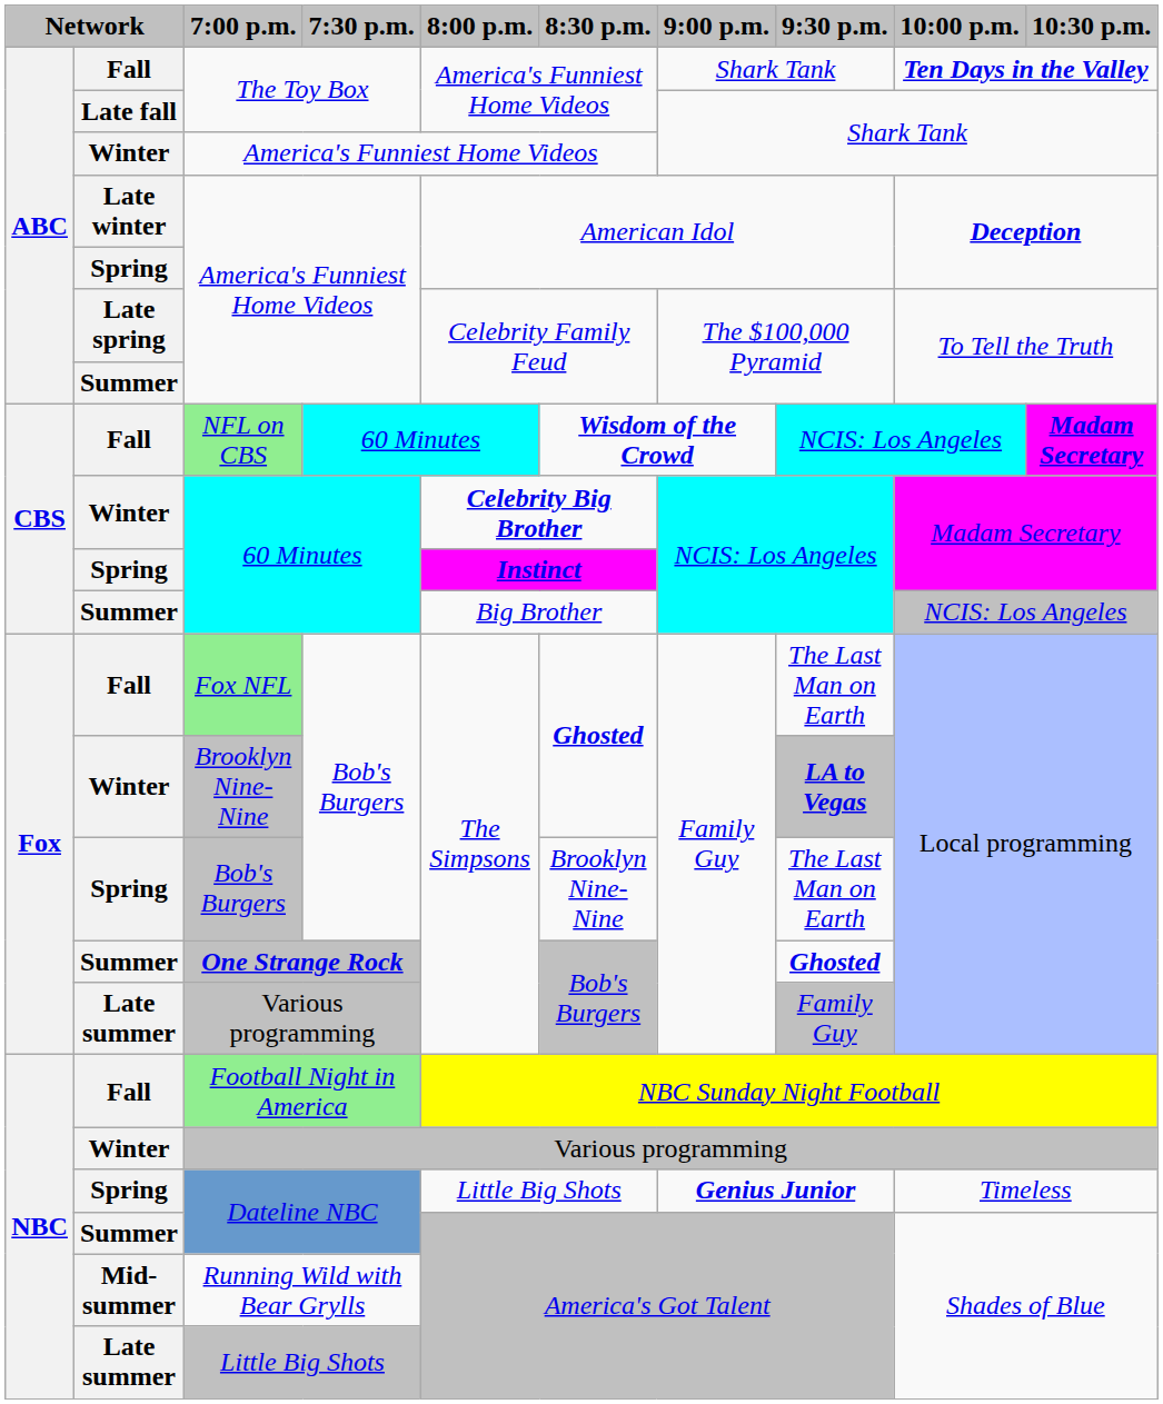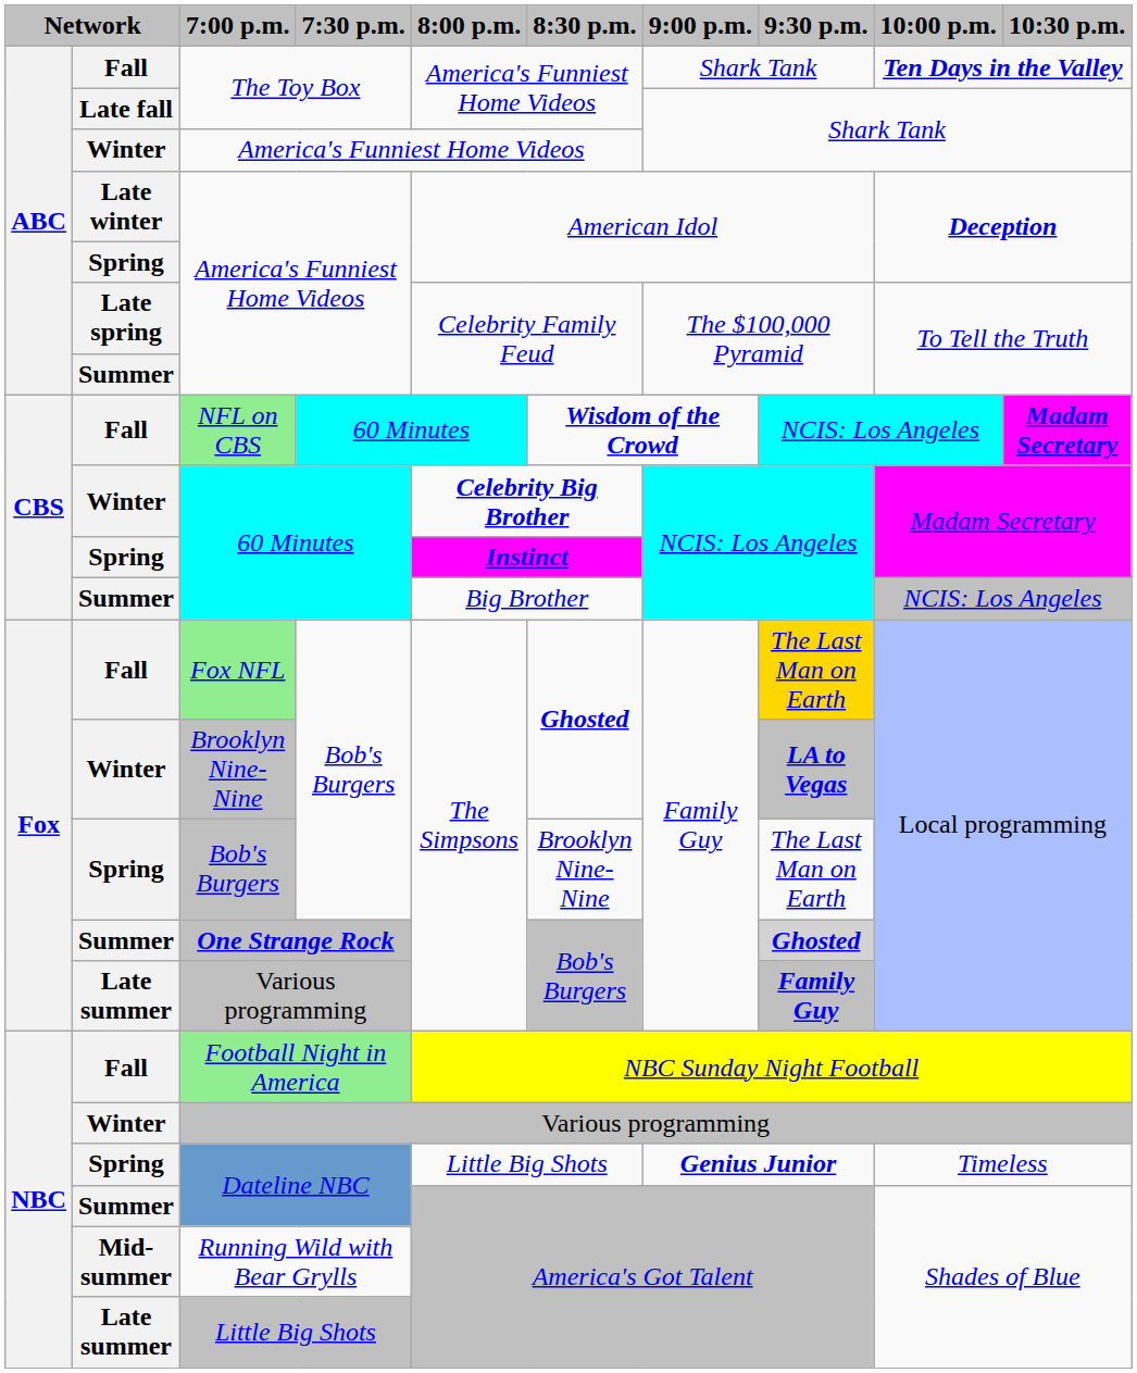Fox NFL | 9:30 p.m.: no background -> gold background
One Strange Rock | 9:30 p.m.: no background -> lightgrey background
Late summer / Various programming | 9:30 p.m.: normal -> bold
